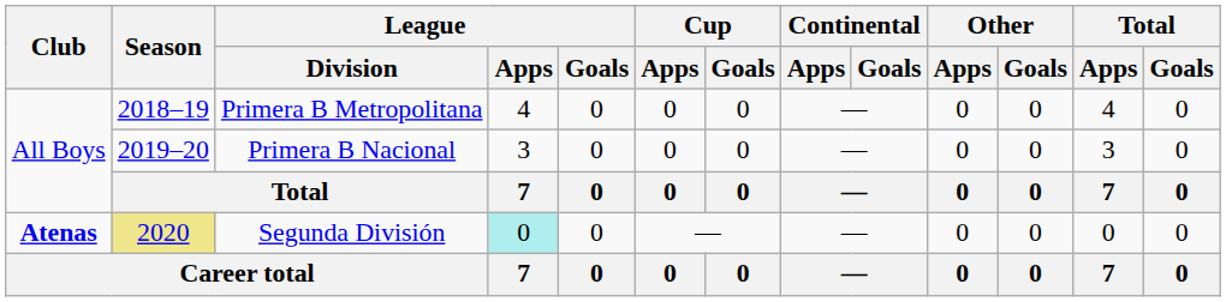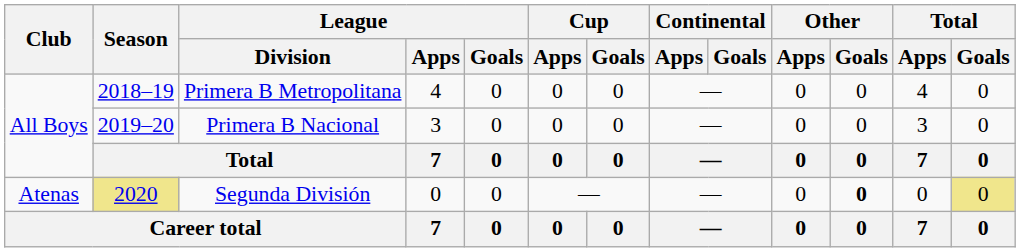Segunda División | Club: bold -> normal
Segunda División | League / Apps: paleturquoise background -> no background
Segunda División | Other / Goals: normal -> bold
Segunda División | Total / Goals: no background -> khaki background
